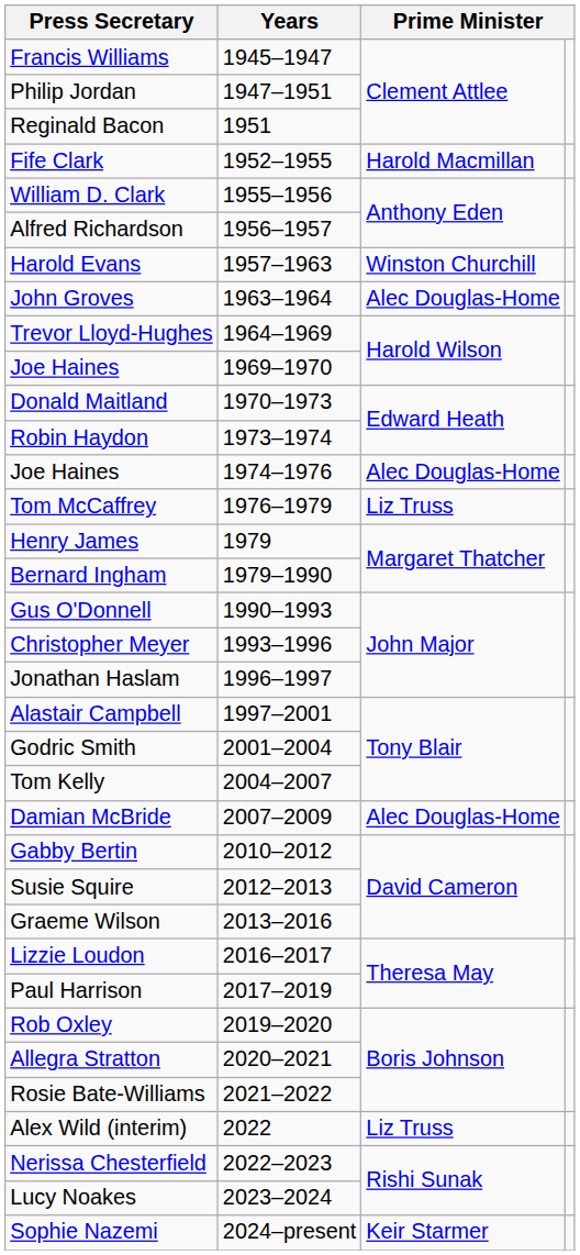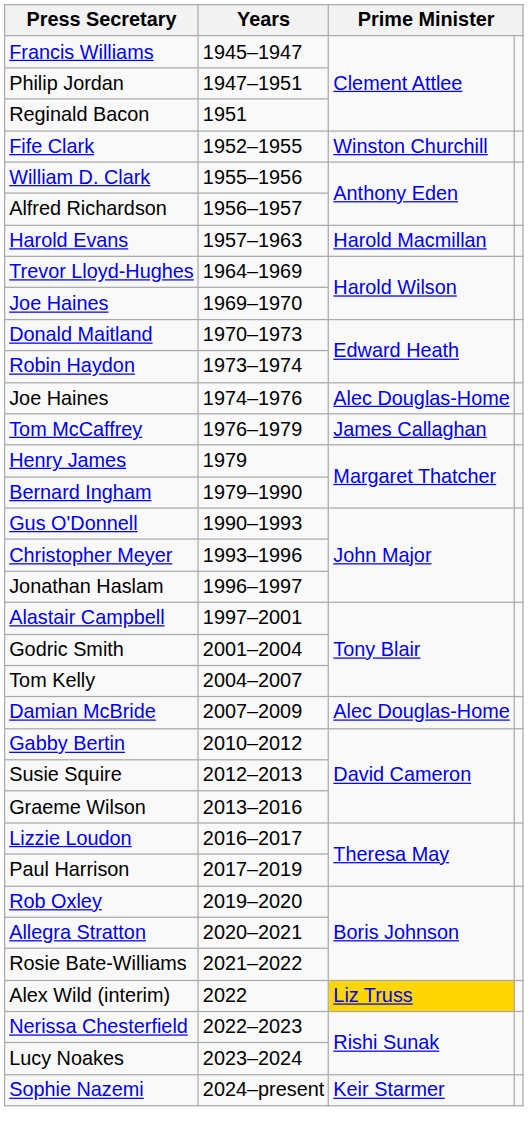Fife Clark | column 3: Harold Macmillan -> Winston Churchill
Harold Evans | column 3: Winston Churchill -> Harold Macmillan
- row: John Groves | 1963–1964 | Alec Douglas-Home
Tom McCaffrey | column 3: Liz Truss -> James Callaghan
Alex Wild (interim) | column 3: no background -> gold background
